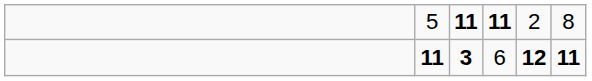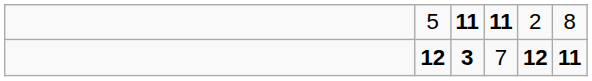row 2 | column 2: 11 -> 12
row 2 | column 4: 6 -> 7
